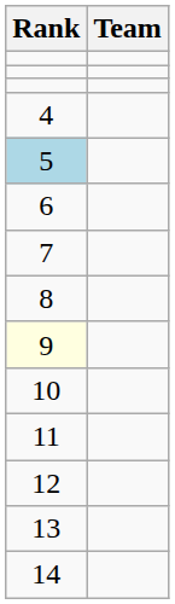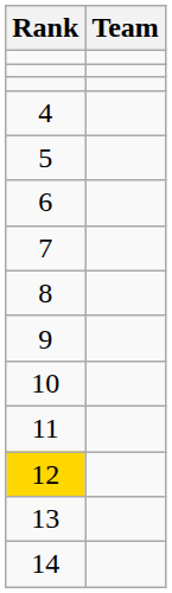row 6 | Rank: lightblue background -> no background
row 10 | Rank: lightyellow background -> no background
row 13 | Rank: no background -> gold background
